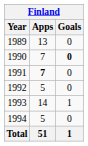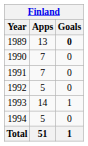1989 | Goals: normal -> bold
1990 | Goals: bold -> normal
1991 | Apps: bold -> normal
